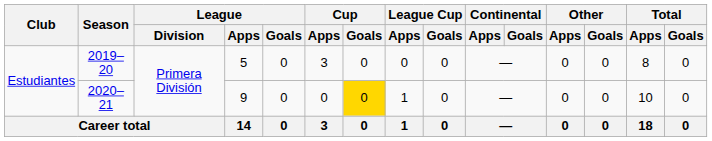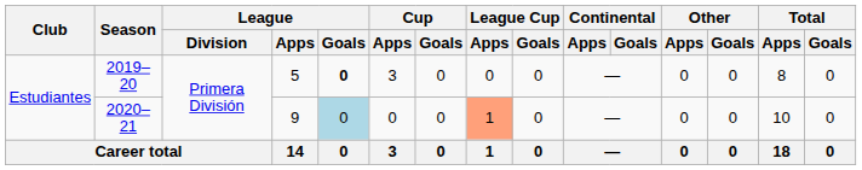2019–20 | League / Goals: normal -> bold
2020–21 | League / Goals: no background -> lightblue background
2020–21 | Cup / Goals: gold background -> no background
2020–21 | League Cup / Apps: no background -> lightsalmon background
